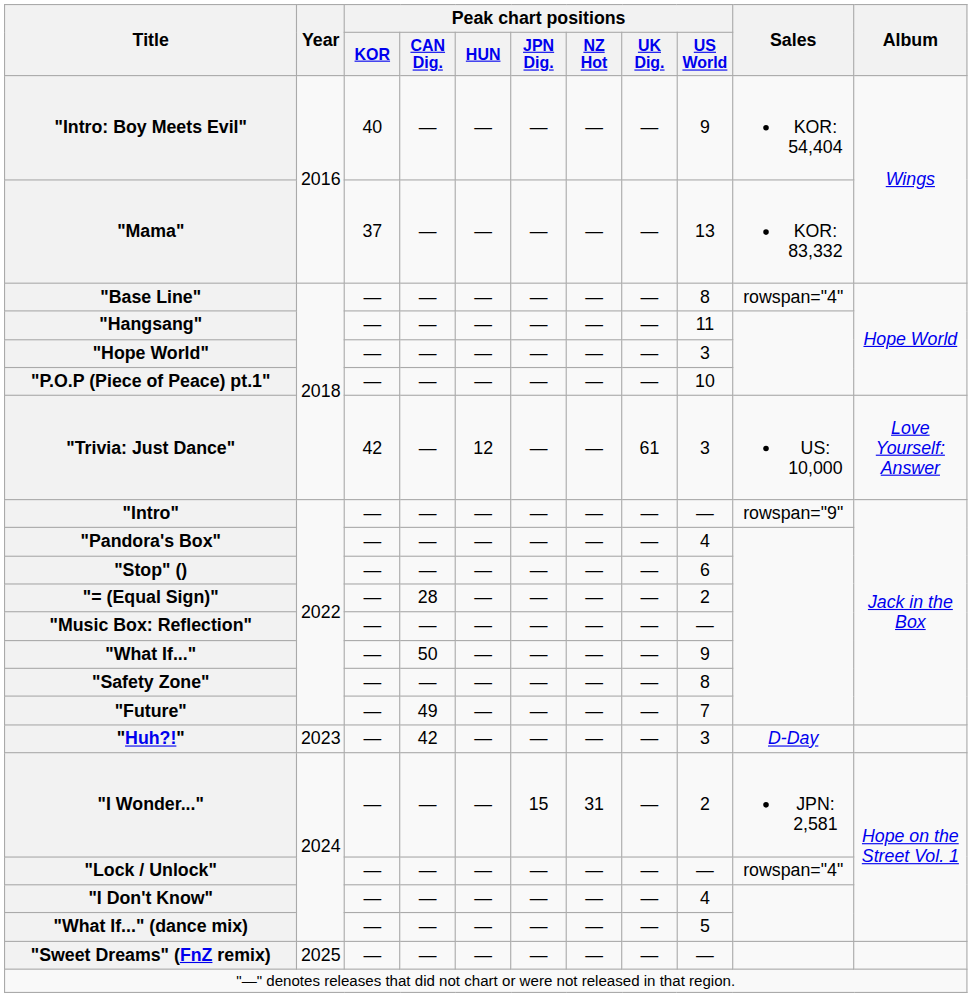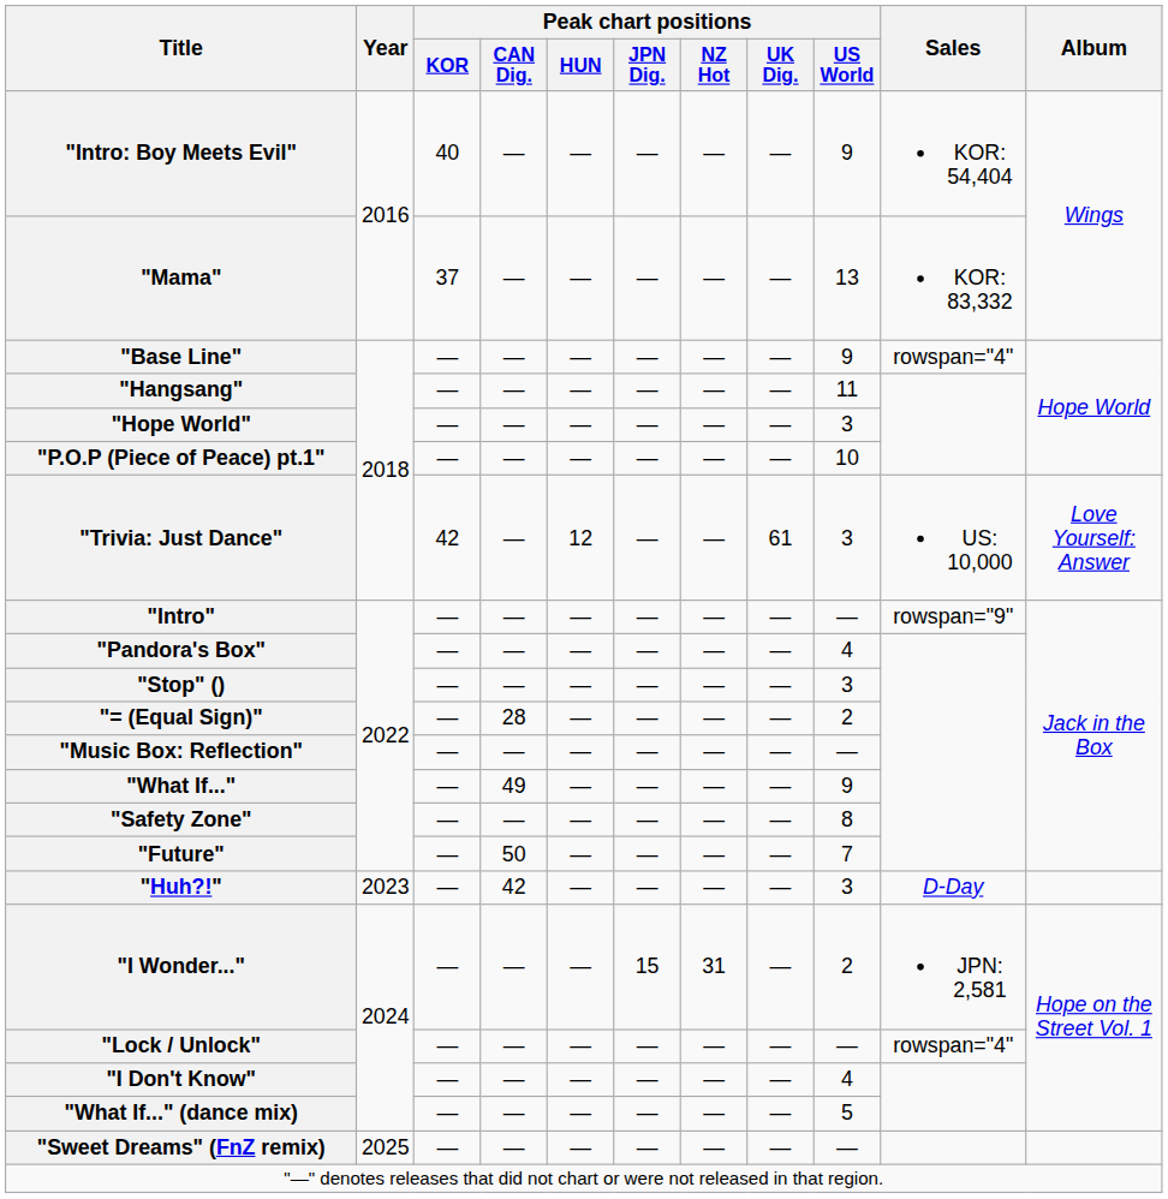"Base Line" | Peak chart positions / US World: 8 -> 9
"Stop" () | Peak chart positions / US World: 6 -> 3
"What If..." | Peak chart positions / CAN Dig.: 50 -> 49
"Future" | Peak chart positions / CAN Dig.: 49 -> 50
